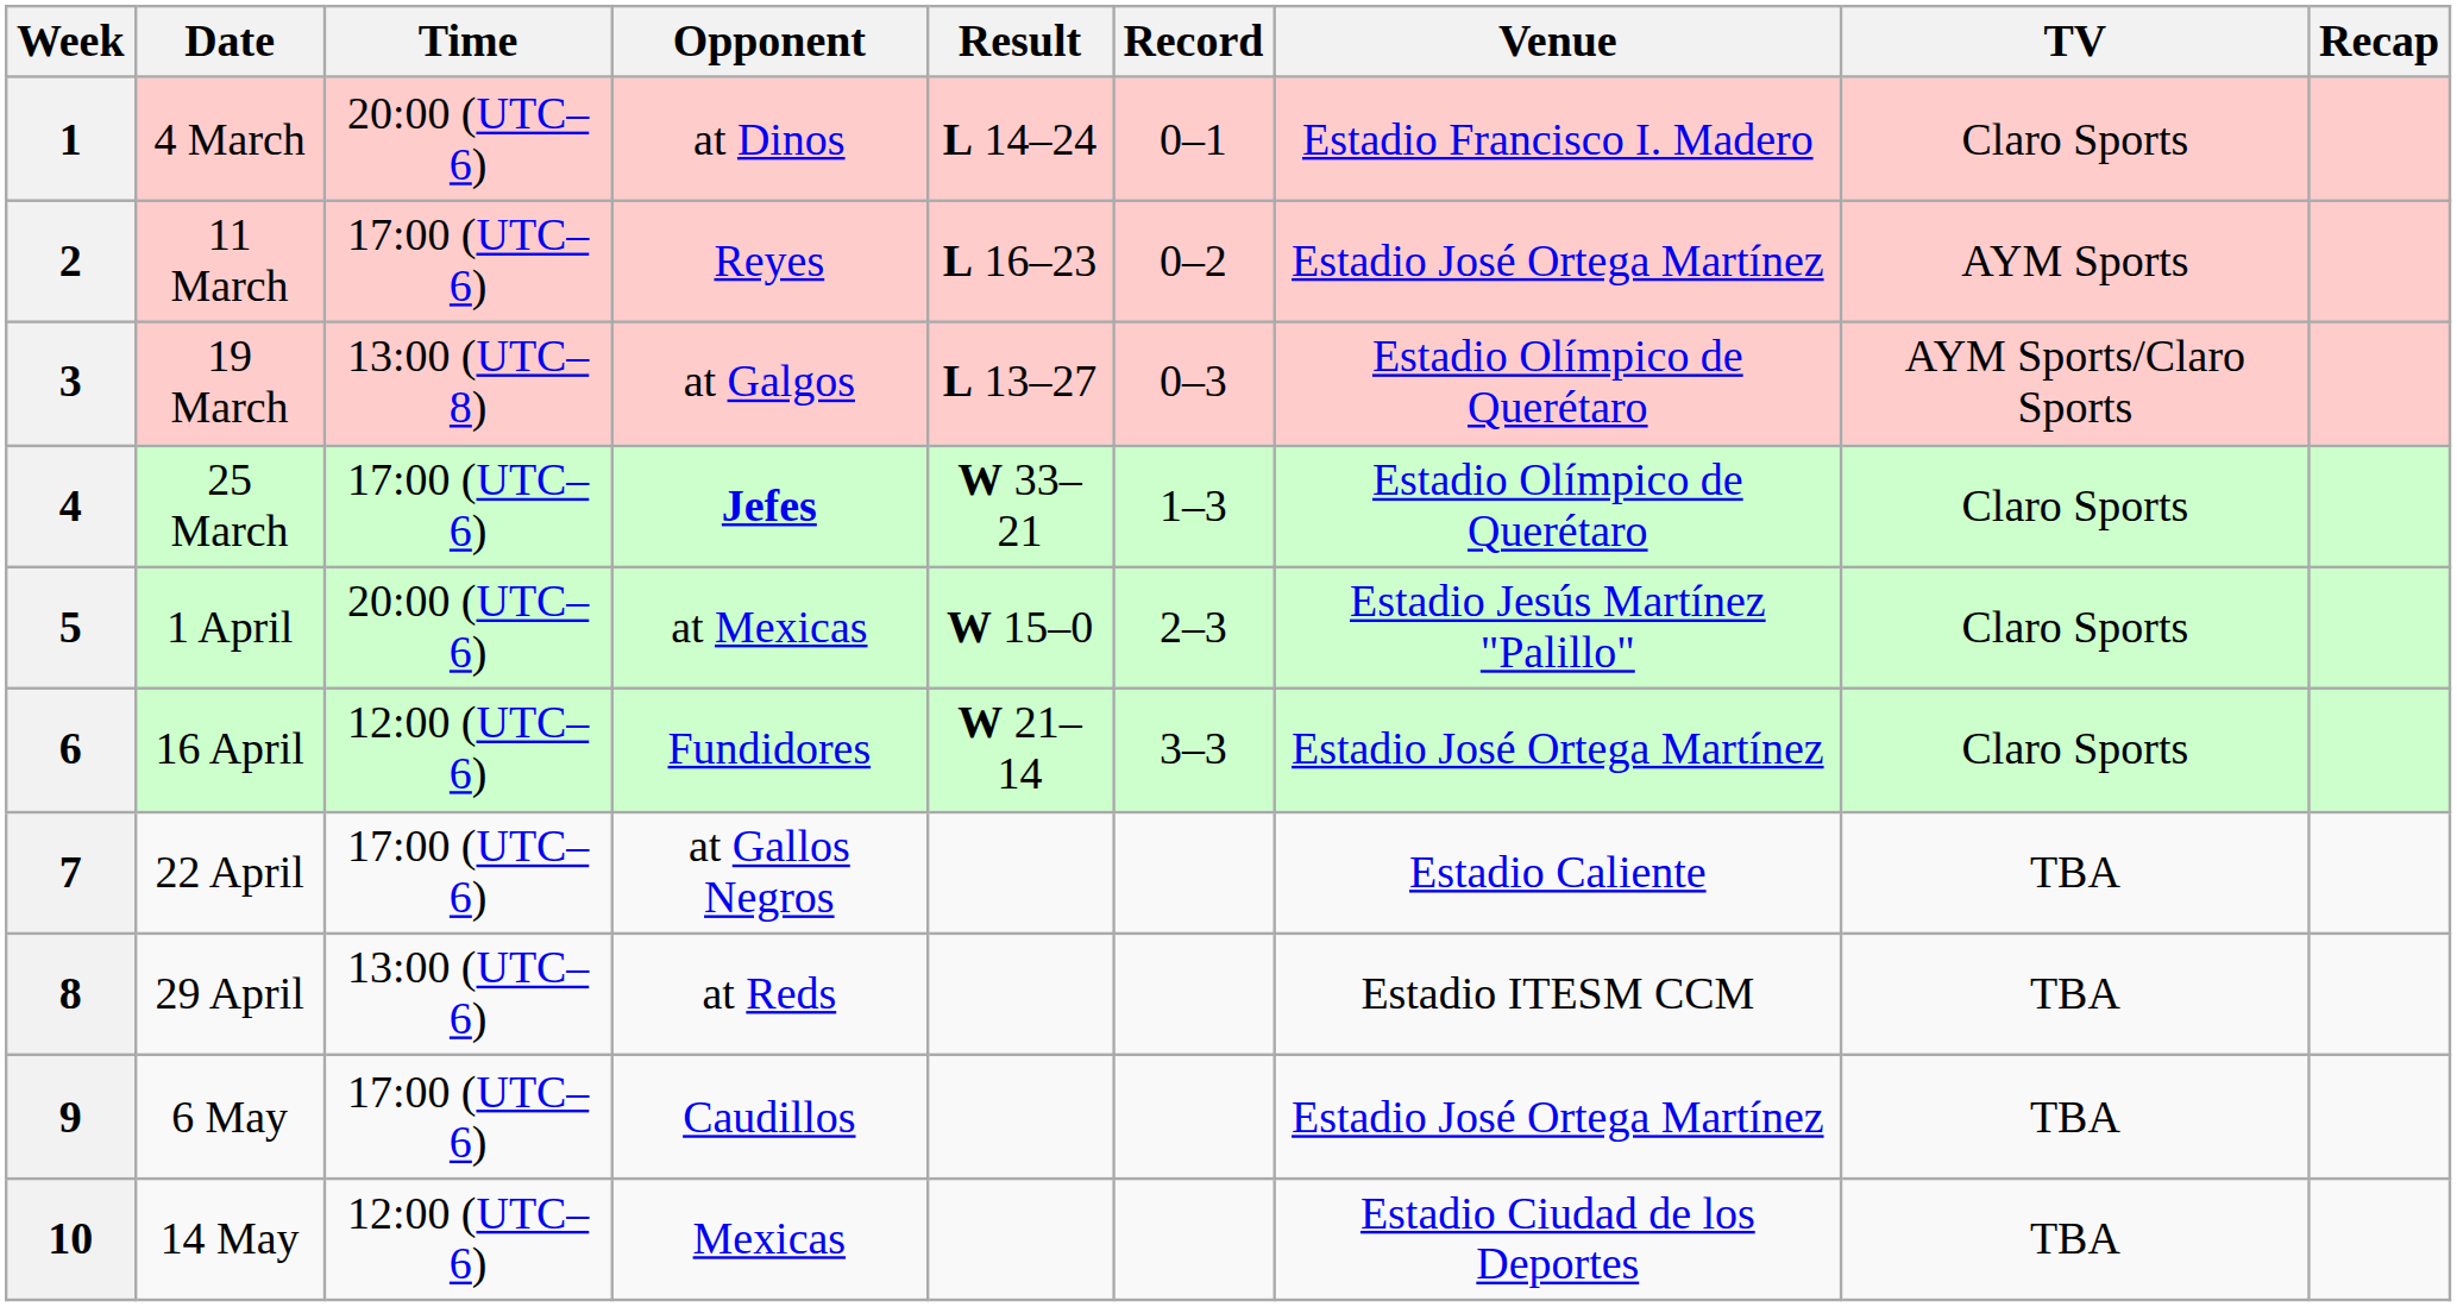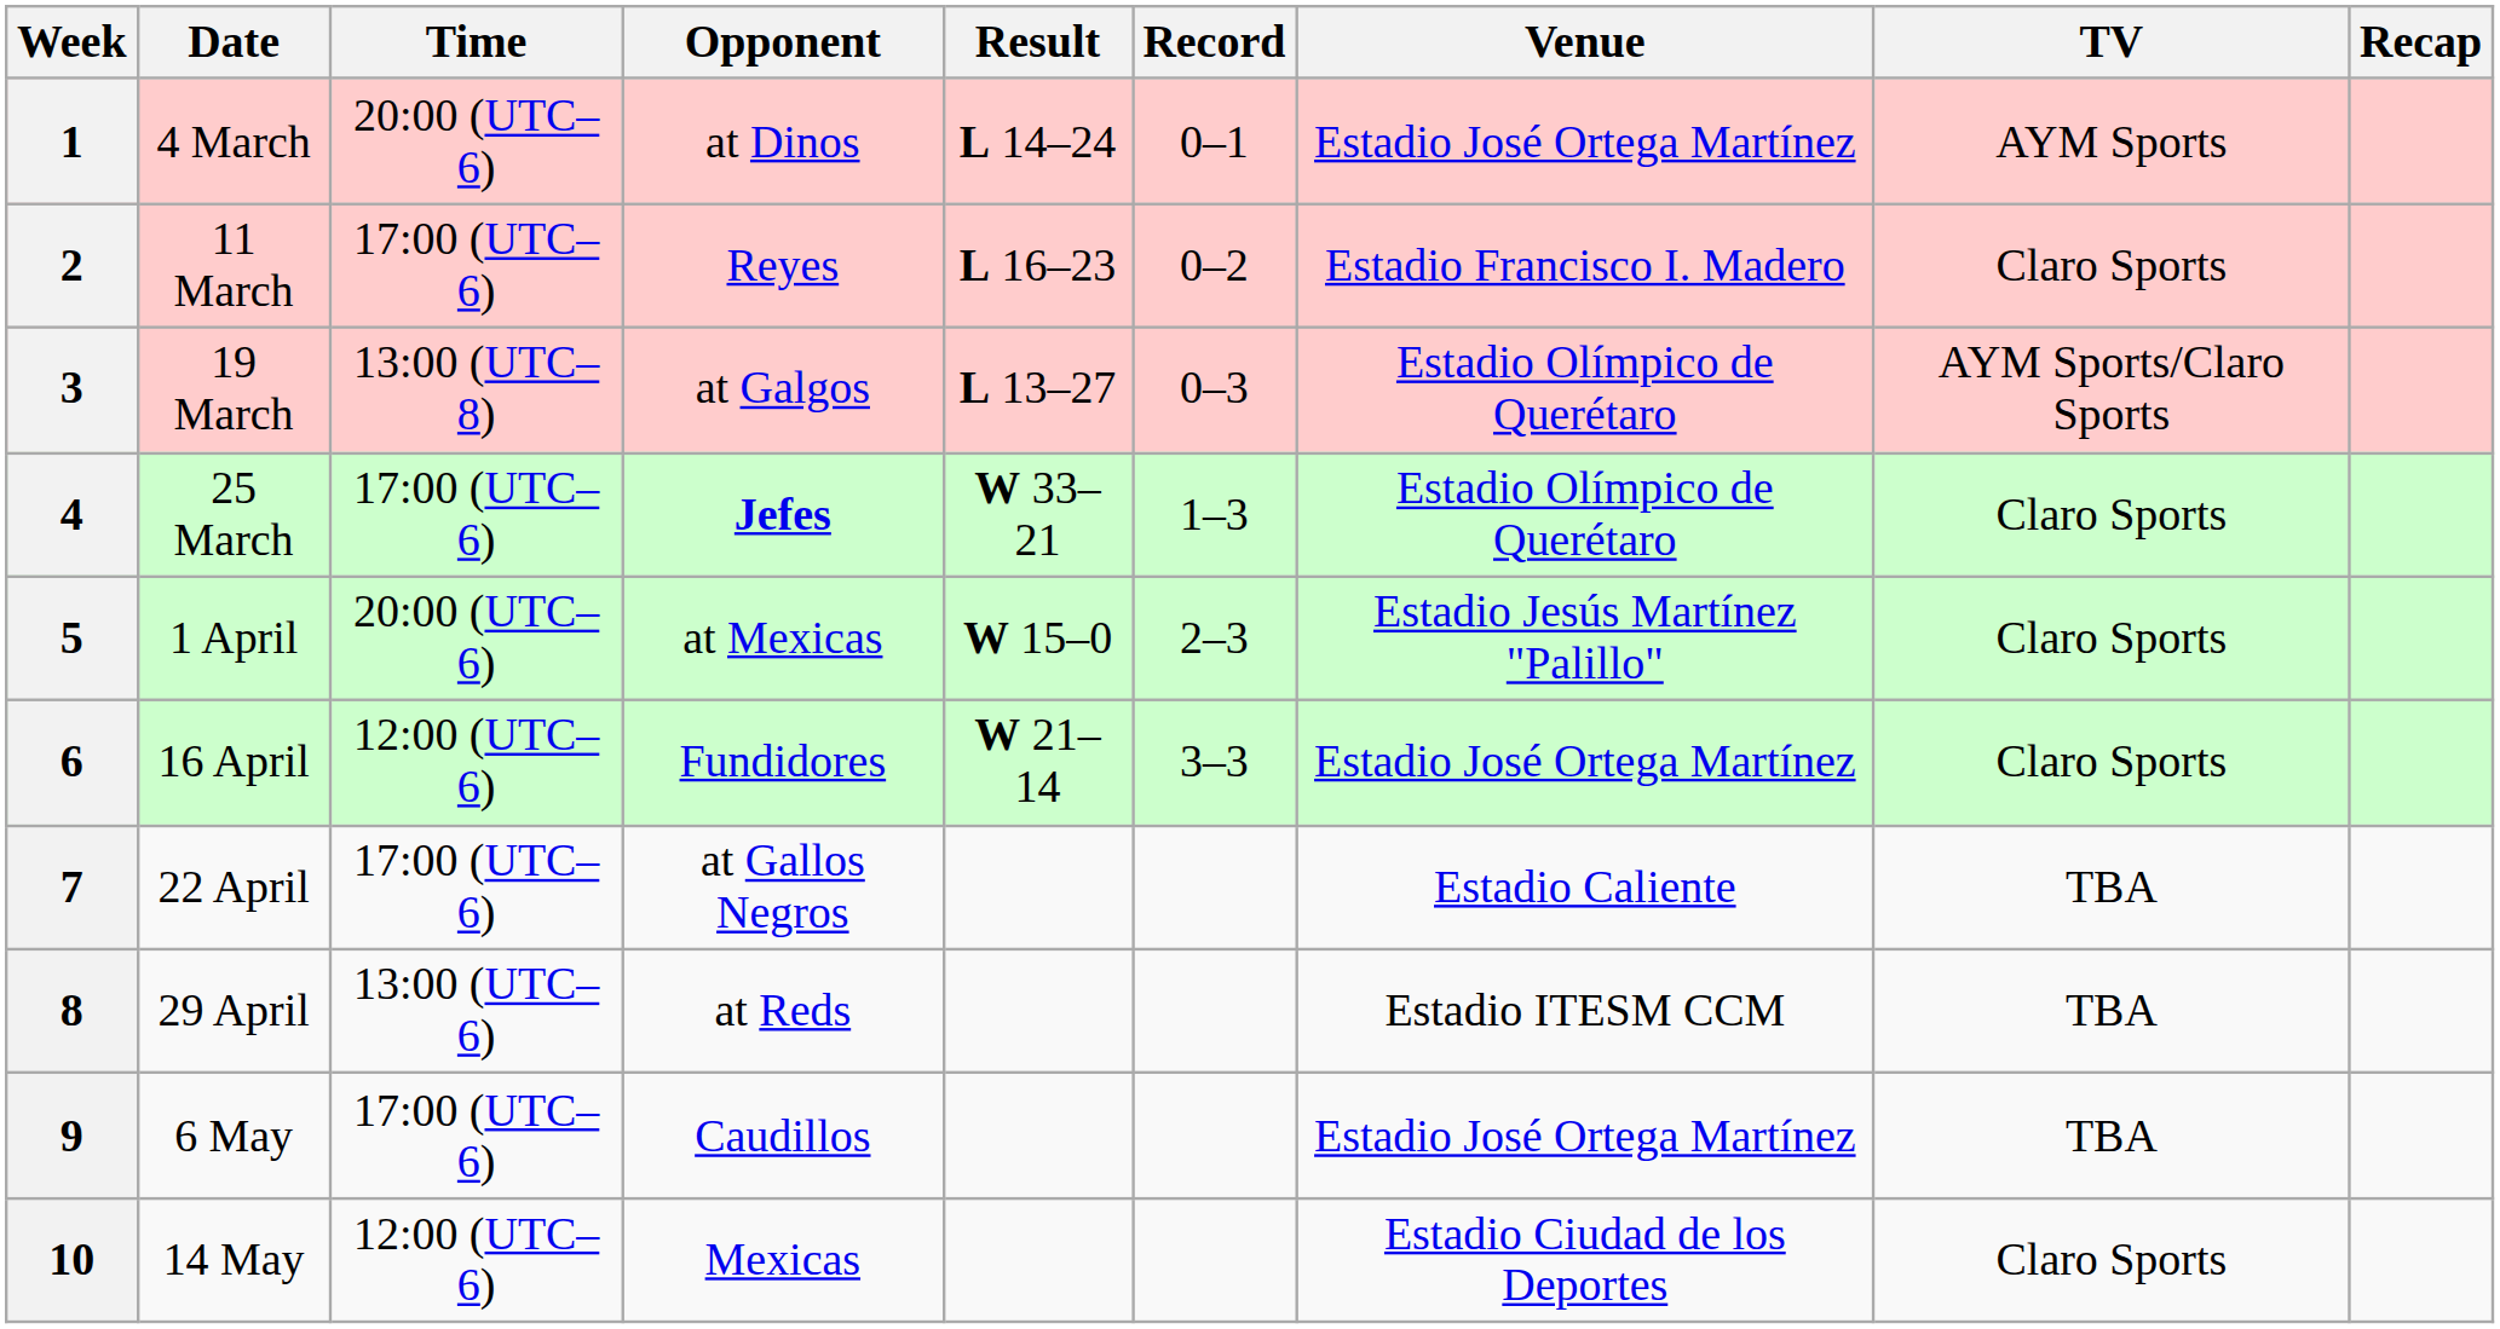1 | Venue: Estadio Francisco I. Madero -> Estadio José Ortega Martínez
1 | TV: Claro Sports -> AYM Sports
2 | Venue: Estadio José Ortega Martínez -> Estadio Francisco I. Madero
2 | TV: AYM Sports -> Claro Sports
10 | TV: TBA -> Claro Sports
